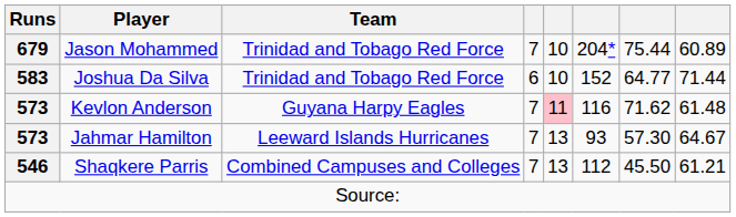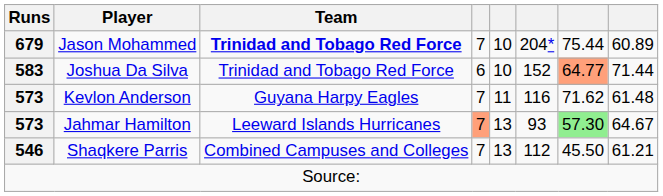Jason Mohammed | Team: normal -> bold
Joshua Da Silva | column 7: no background -> lightsalmon background
Kevlon Anderson | column 5: pink background -> no background
Jahmar Hamilton | column 4: no background -> lightsalmon background
Jahmar Hamilton | column 7: no background -> lightgreen background
